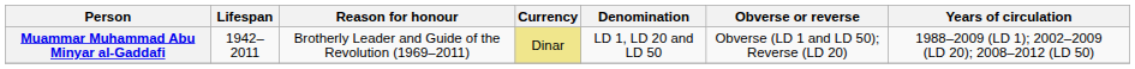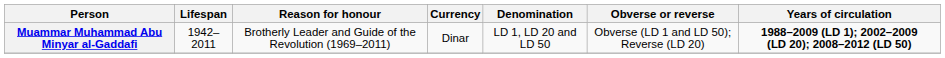Muammar Muhammad Abu Minyar al-Gaddafi | Currency: khaki background -> no background
Muammar Muhammad Abu Minyar al-Gaddafi | Years of circulation: normal -> bold
